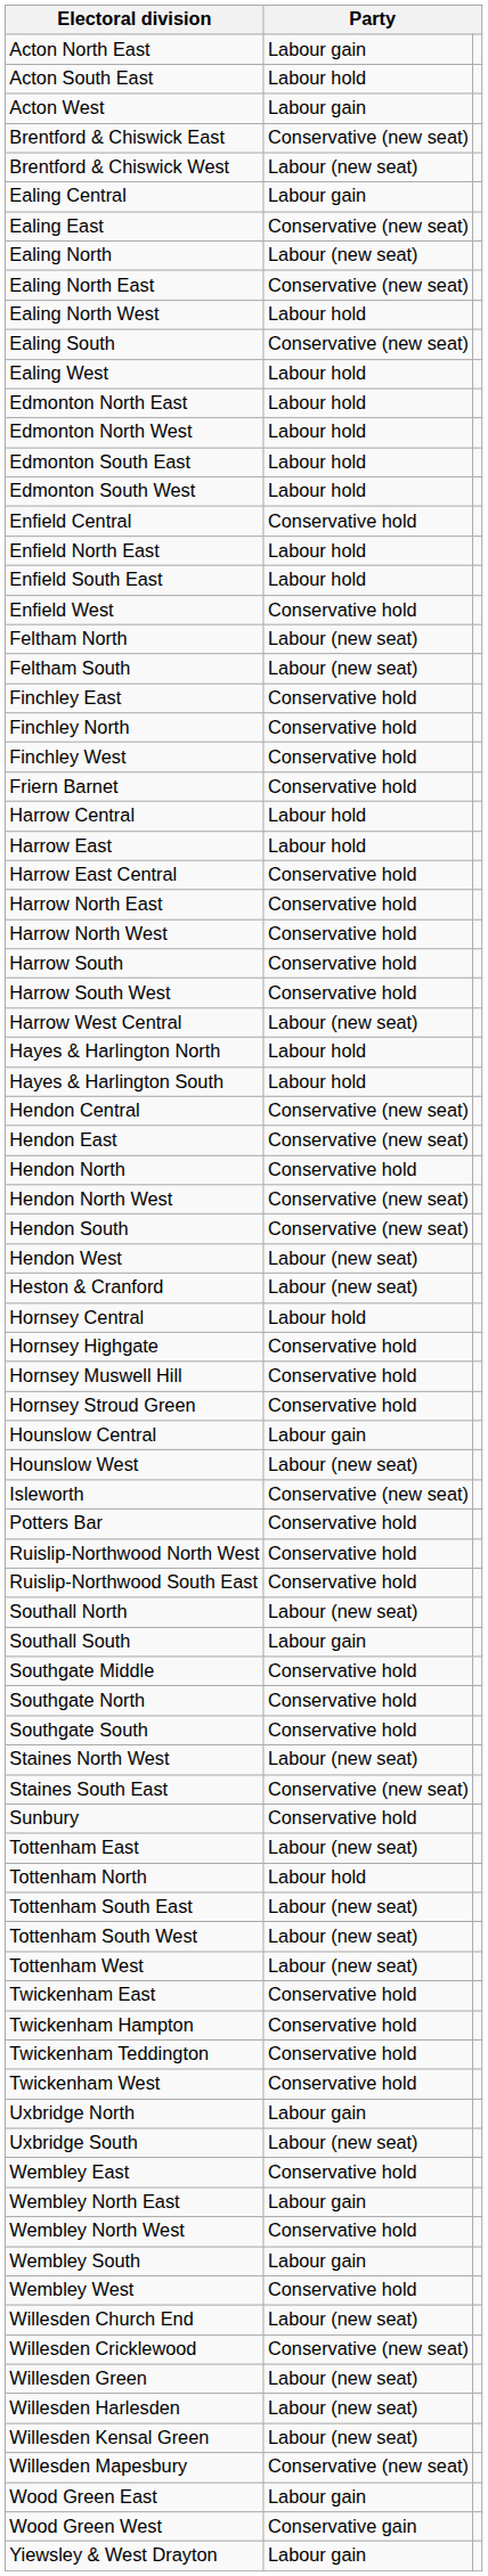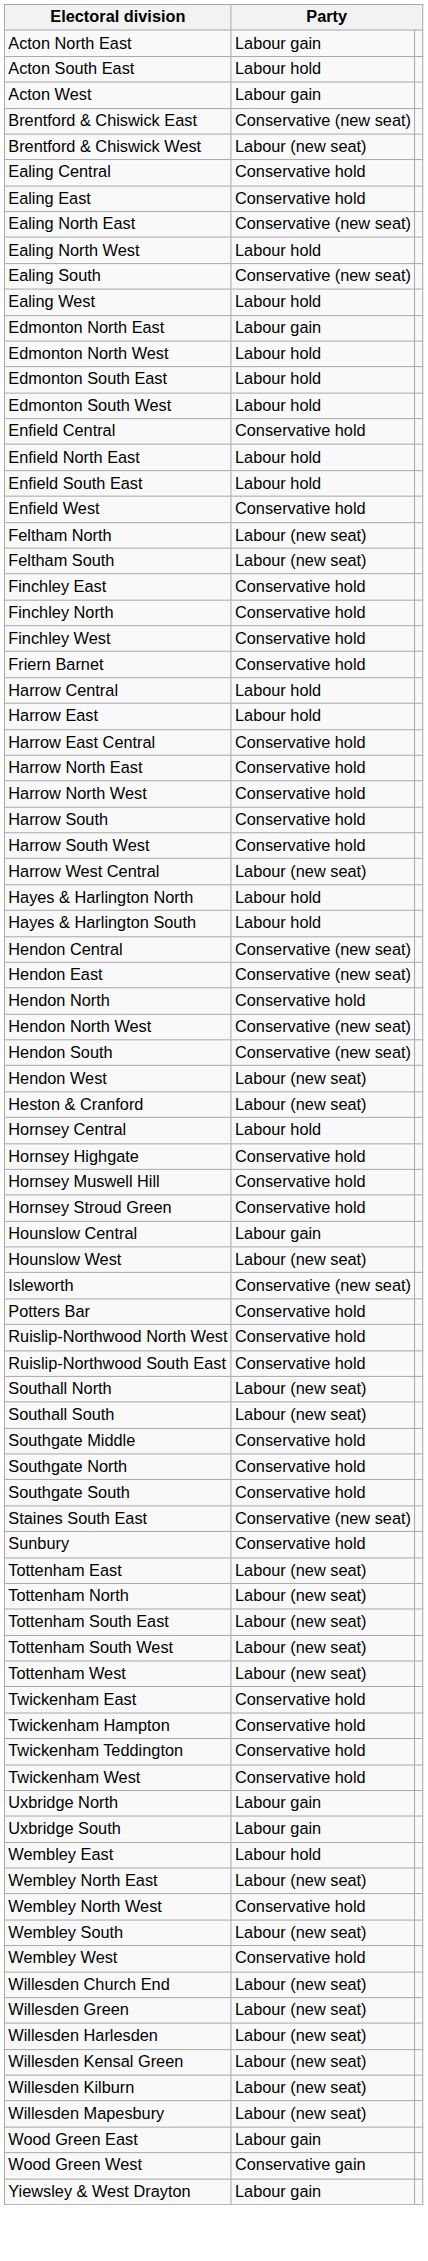Ealing Central | column 2: Labour gain -> Conservative hold
Ealing East | column 2: Conservative (new seat) -> Conservative hold
- row: Ealing North | Labour (new seat)
Edmonton North East | column 2: Labour hold -> Labour gain
Southall South | column 2: Labour gain -> Labour (new seat)
- row: Staines North West | Labour (new seat)
Tottenham North | column 2: Labour hold -> Labour (new seat)
Uxbridge South | column 2: Labour (new seat) -> Labour gain
Wembley East | column 2: Conservative hold -> Labour hold
Wembley North East | column 2: Labour gain -> Labour (new seat)
Wembley South | column 2: Labour gain -> Labour (new seat)
- row: Willesden Cricklewood | Conservative (new seat)
+ row: Willesden Kilburn | Labour (new seat)
Willesden Mapesbury | column 2: Conservative (new seat) -> Labour (new seat)
